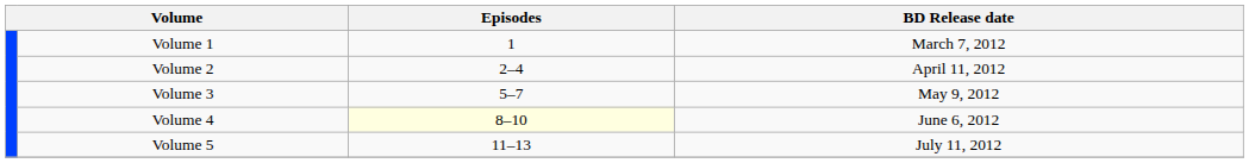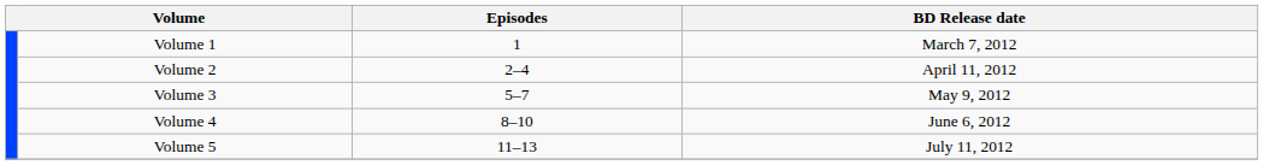Volume 4 | Episodes: lightyellow background -> no background
